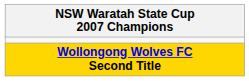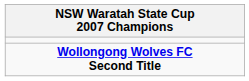row 3 | column 1: gold background -> no background
